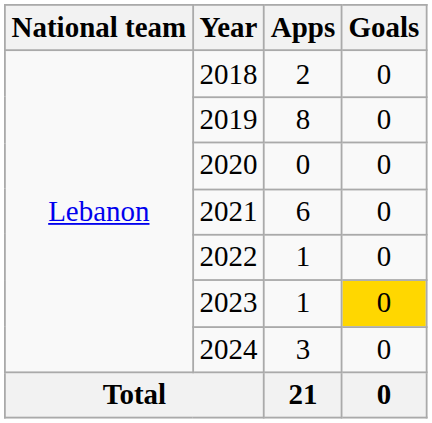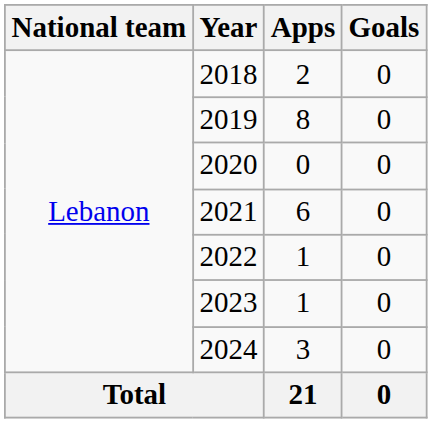2023 | Goals: gold background -> no background
